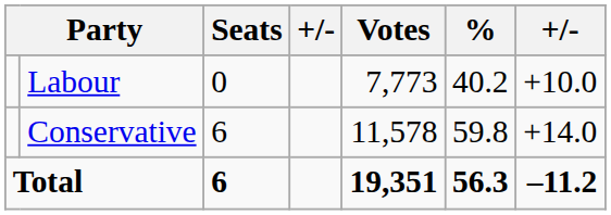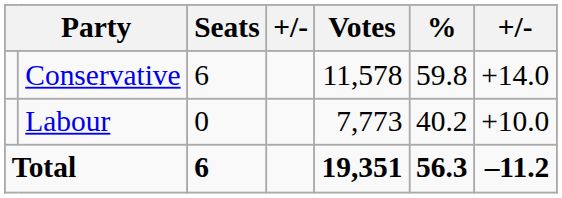rows swapped: Conservative <-> Labour
